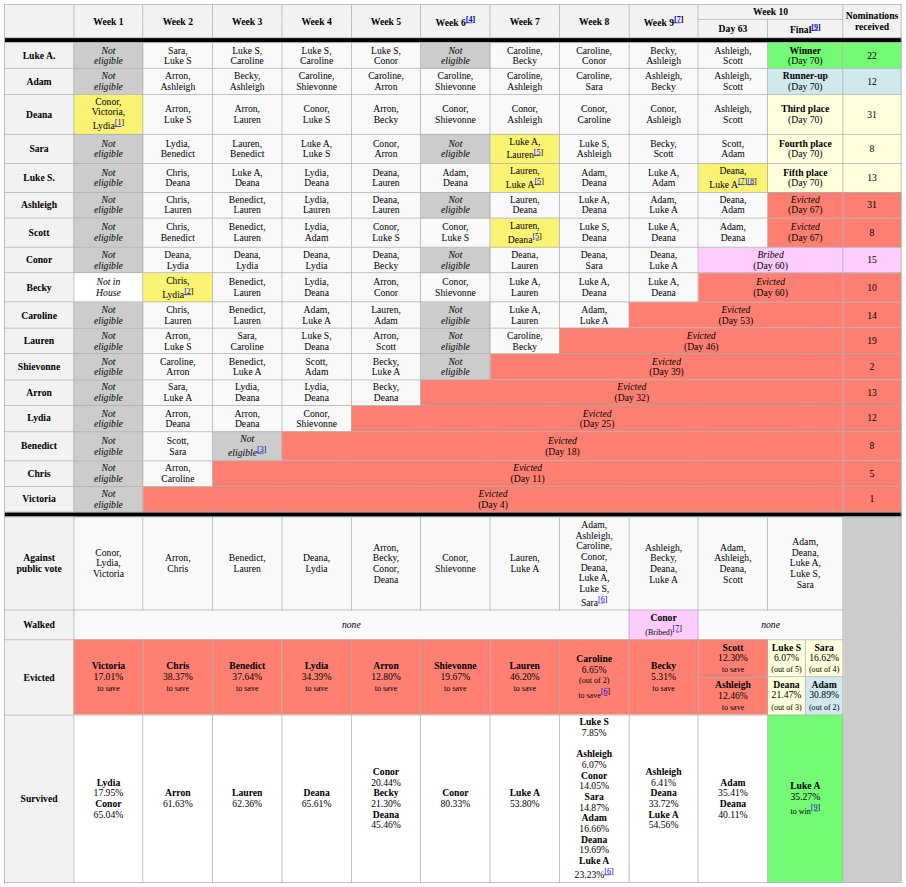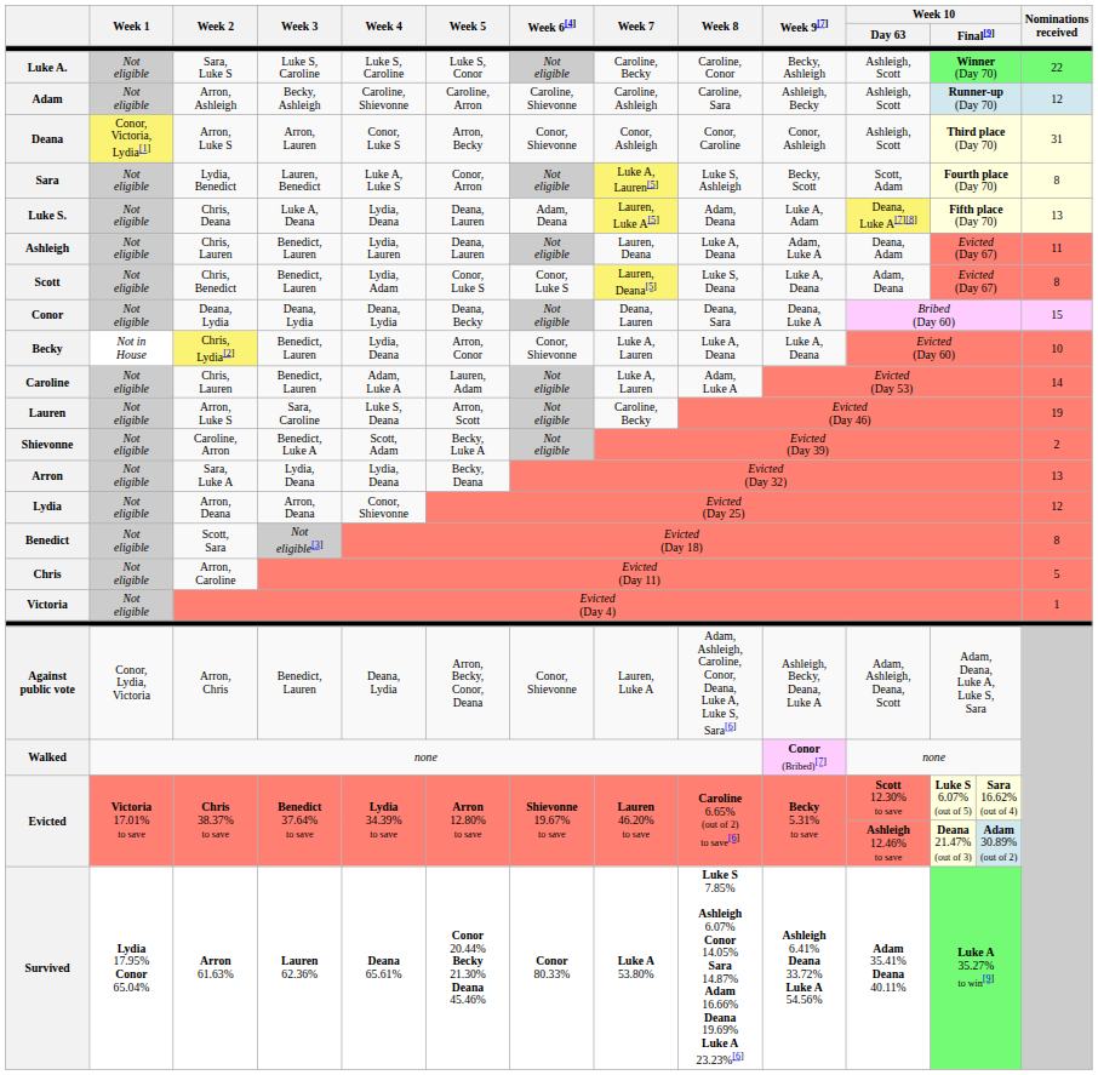Ashleigh | Nominations received: 31 -> 11
